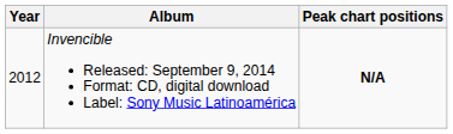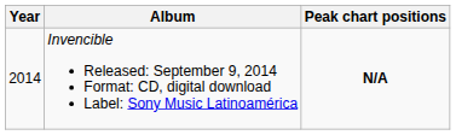row 2 | Year: 2012 -> 2014
